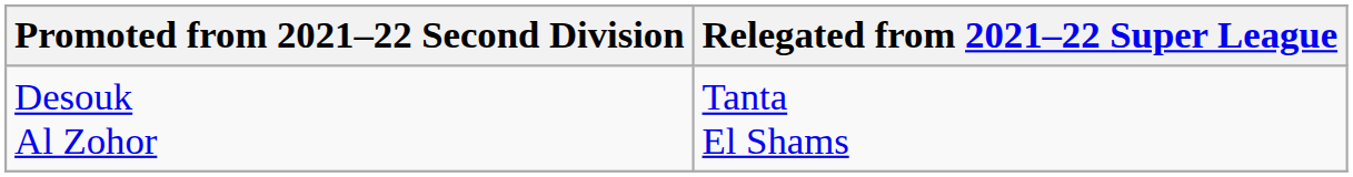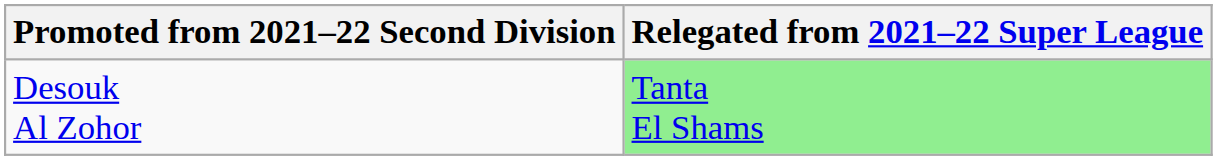Desouk Al Zohor | Relegated from 2021–22 Super League: no background -> lightgreen background
